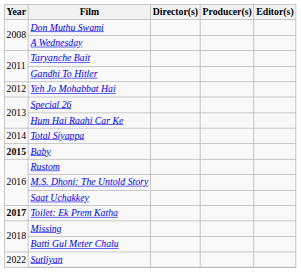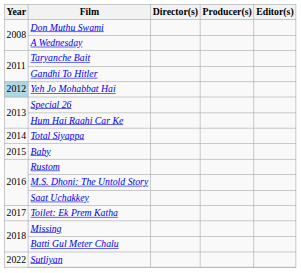Yeh Jo Mohabbat Hai | Year: no background -> lightblue background
Baby | Year: bold -> normal
Toilet: Ek Prem Katha | Year: bold -> normal
